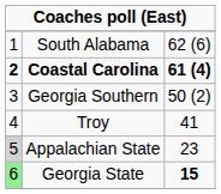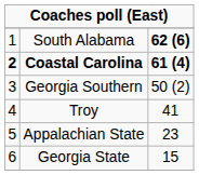South Alabama | column 3: normal -> bold
Appalachian State | column 1: lightgrey background -> no background
Georgia State | column 1: lightgreen background -> no background
Georgia State | column 3: bold -> normal
